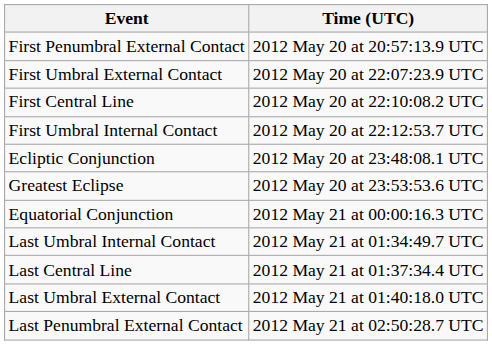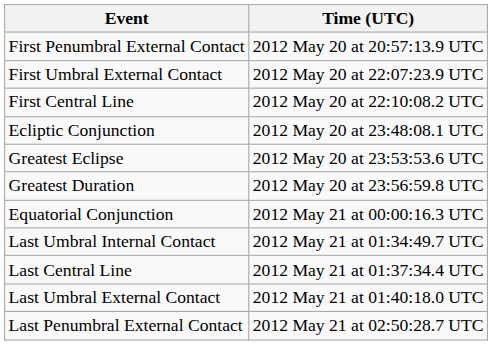- row: First Umbral Internal Contact | 2012 May 20 at 22:12:53.7 UTC
+ row: Greatest Duration | 2012 May 20 at 23:56:59.8 UTC
